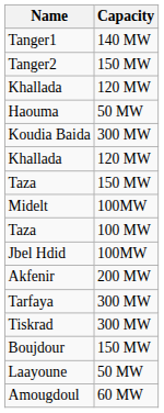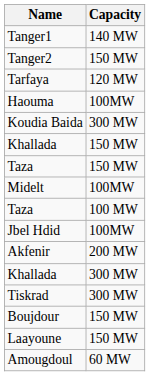row 4 | Name: Khallada -> Tarfaya
row 5 | Capacity: 50 MW -> 100MW
row 7 | Capacity: 120 MW -> 150 MW
row 13 | Name: Tarfaya -> Khallada
row 16 | Capacity: 50 MW -> 150 MW
